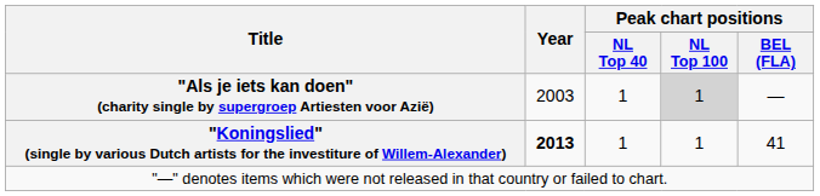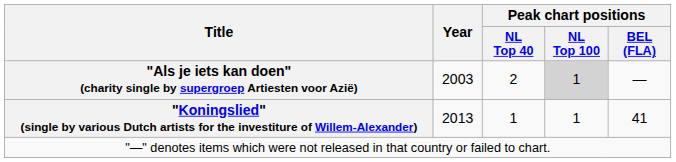row 3 | Peak chart positions / NL Top 40: 1 -> 2
row 4 | Year: bold -> normal
